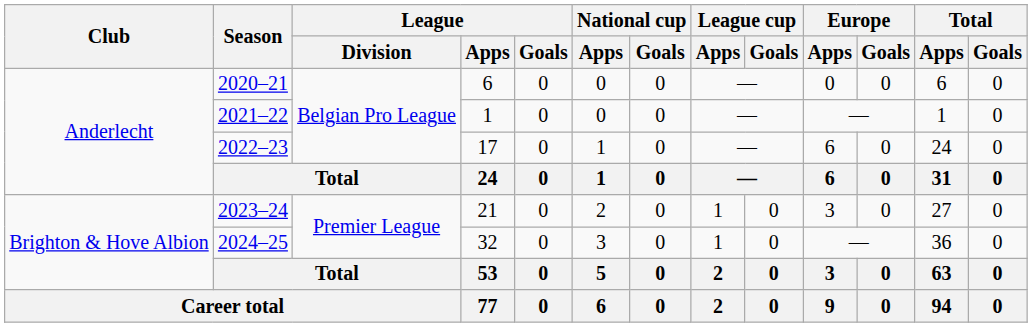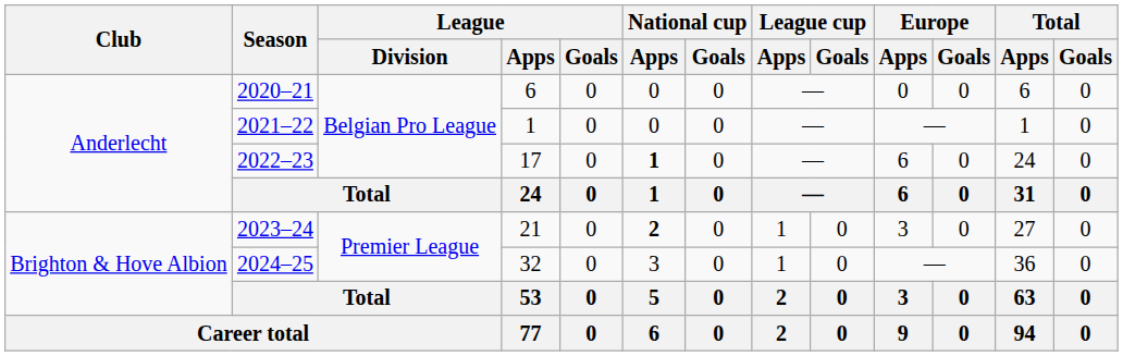2022–23 | National cup / Apps: normal -> bold
2023–24 | National cup / Apps: normal -> bold
